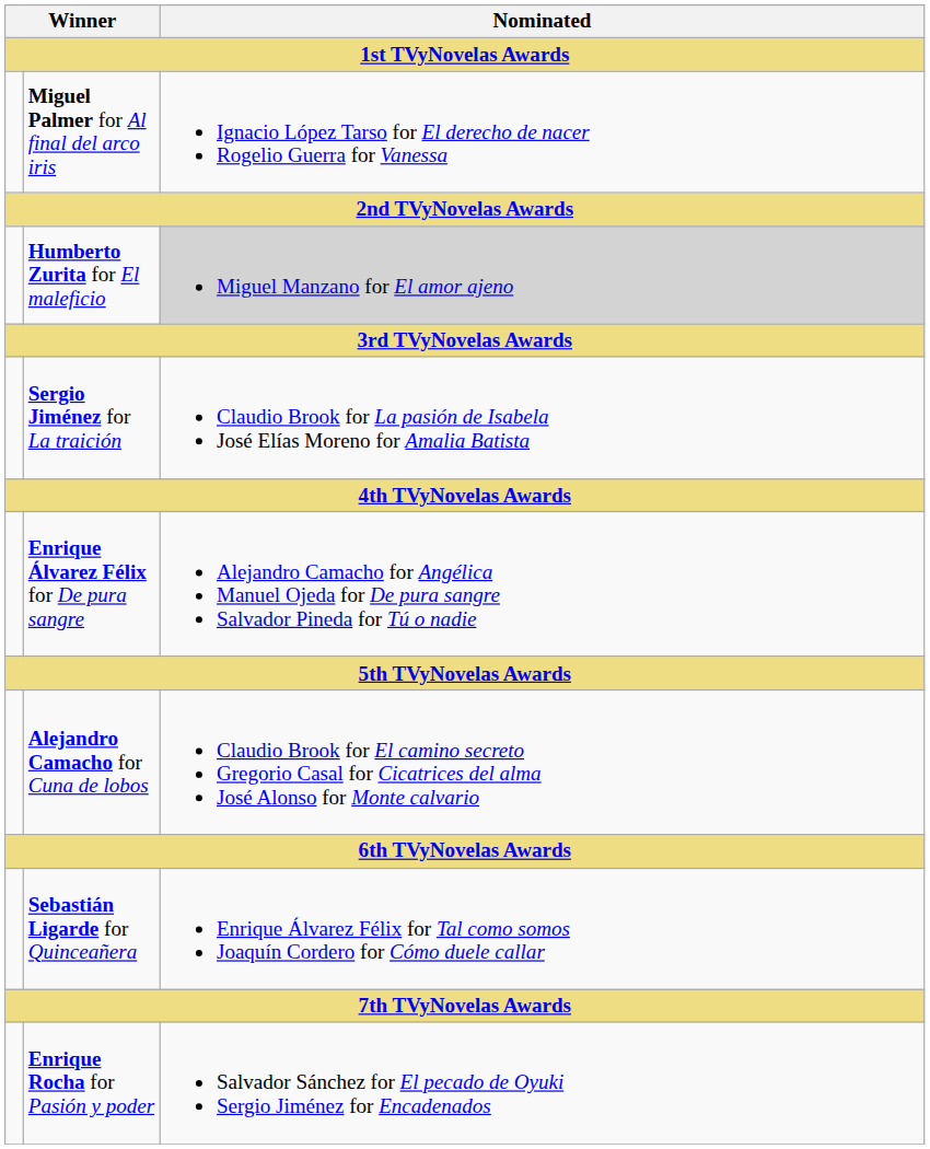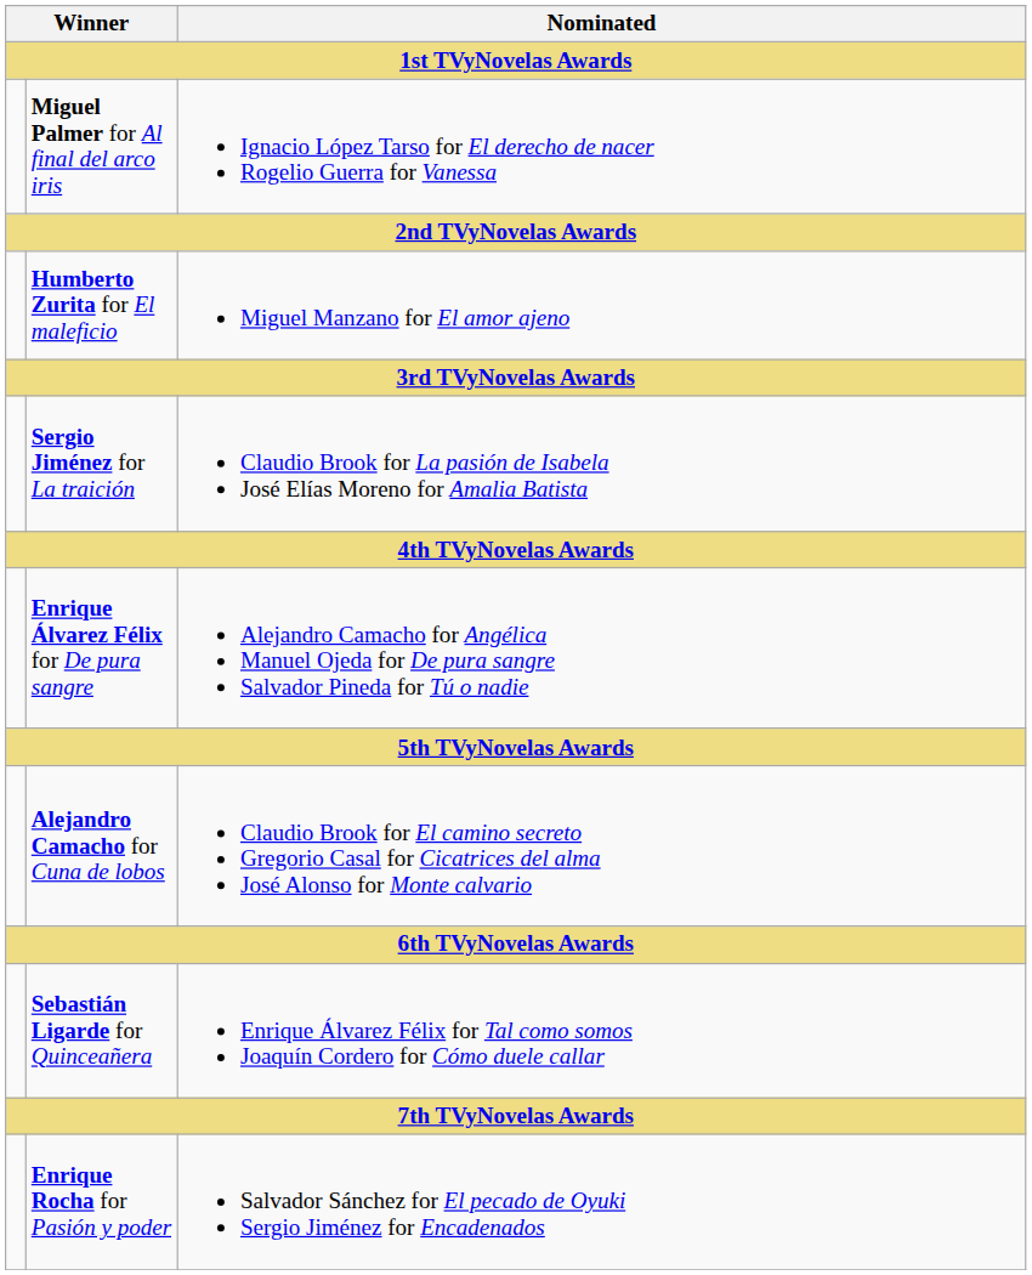Humberto Zurita for El maleficio | Nominated: lightgrey background -> no background
